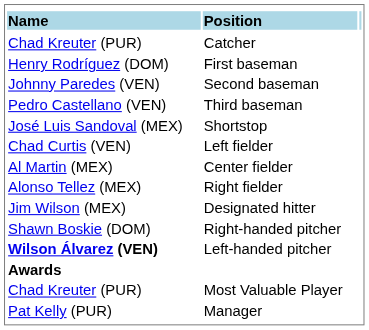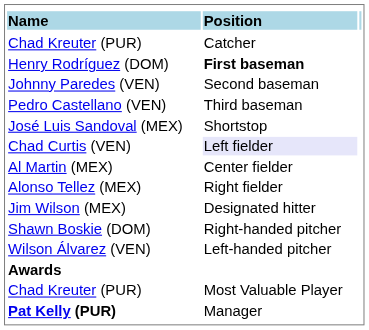First baseman | column 2: normal -> bold
Left fielder | column 2: no background -> lavender background
Left-handed pitcher | column 1: bold -> normal
Manager | column 1: normal -> bold
